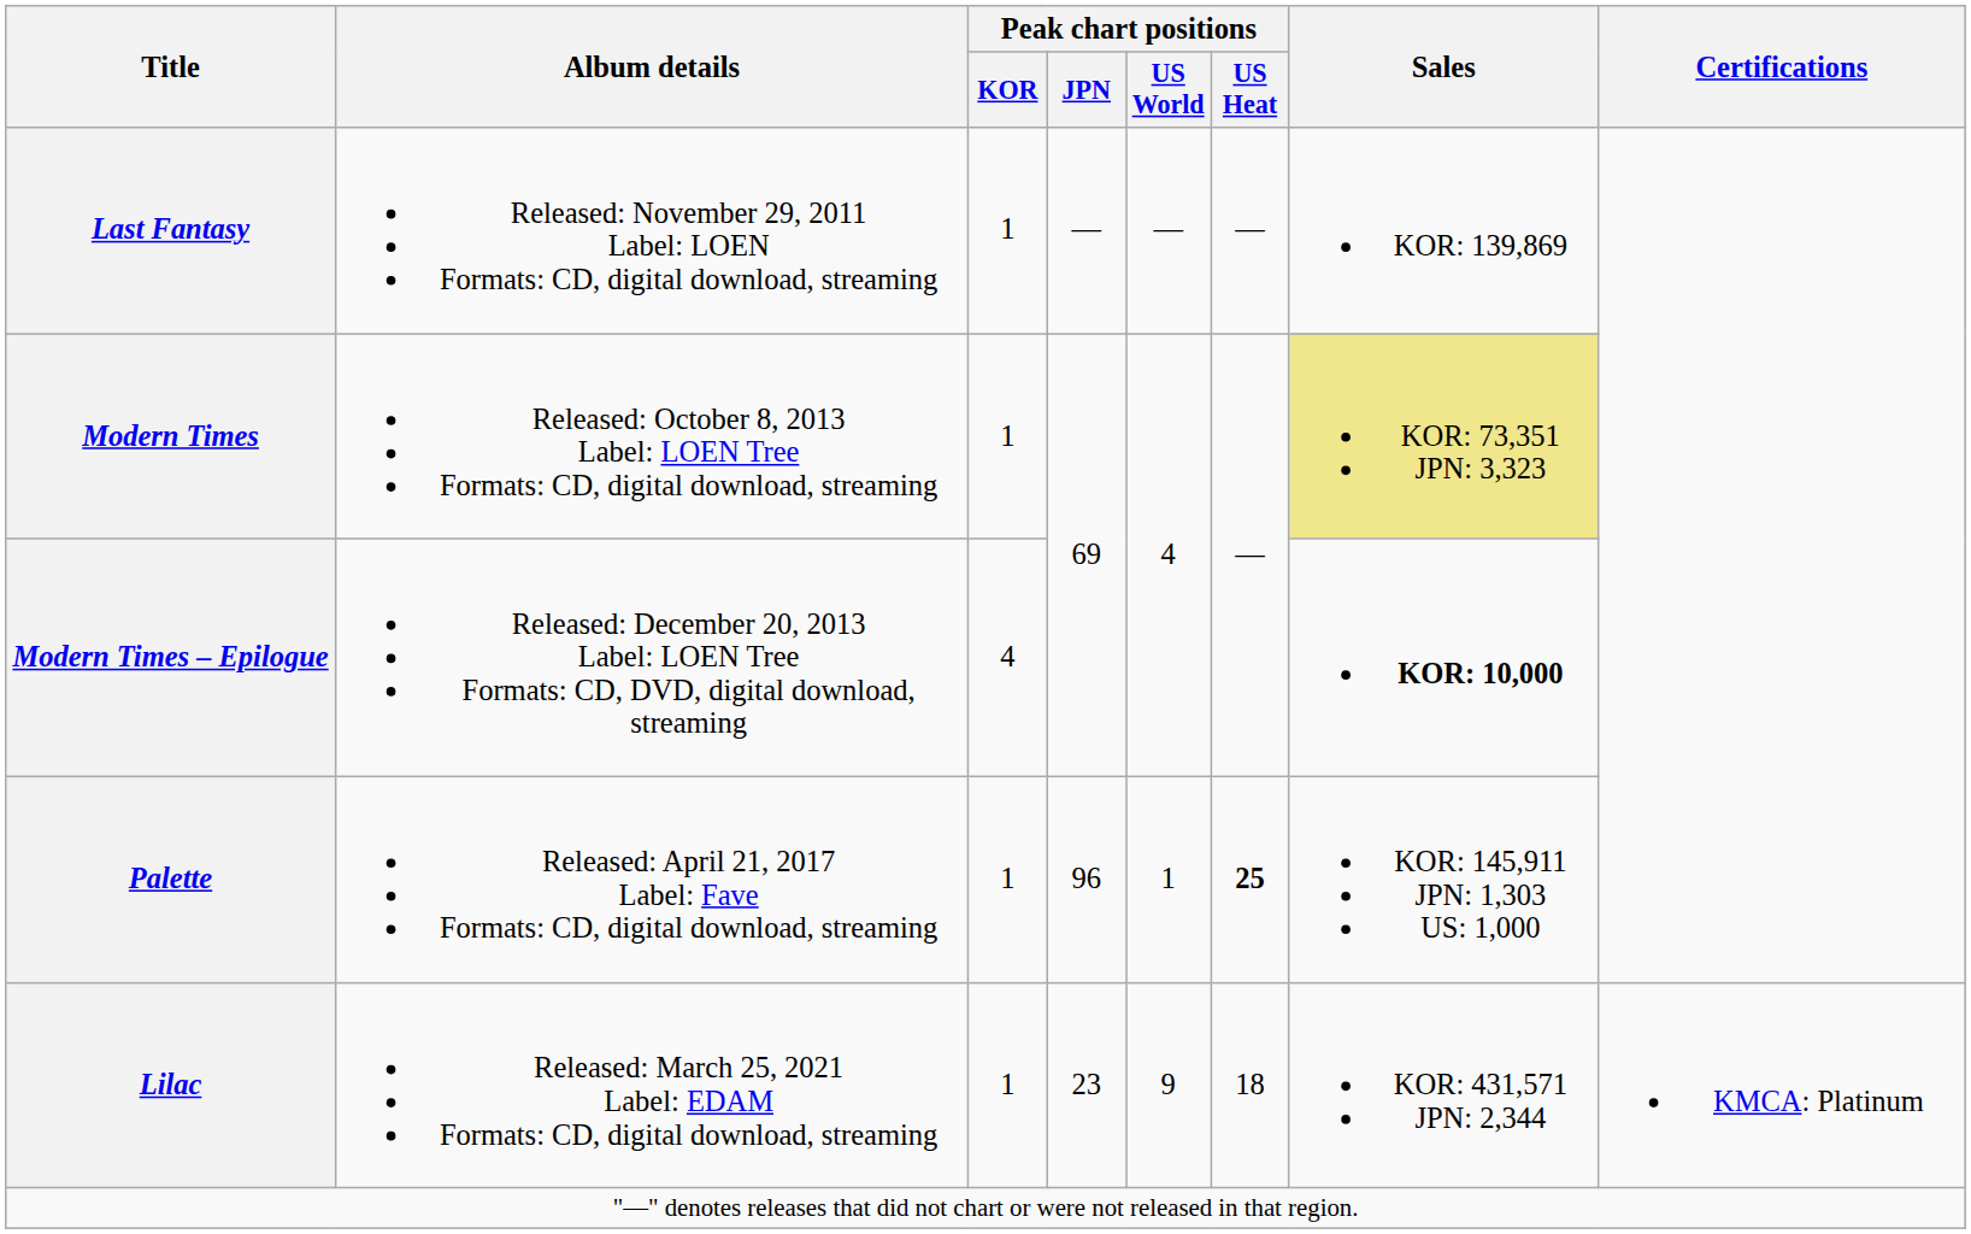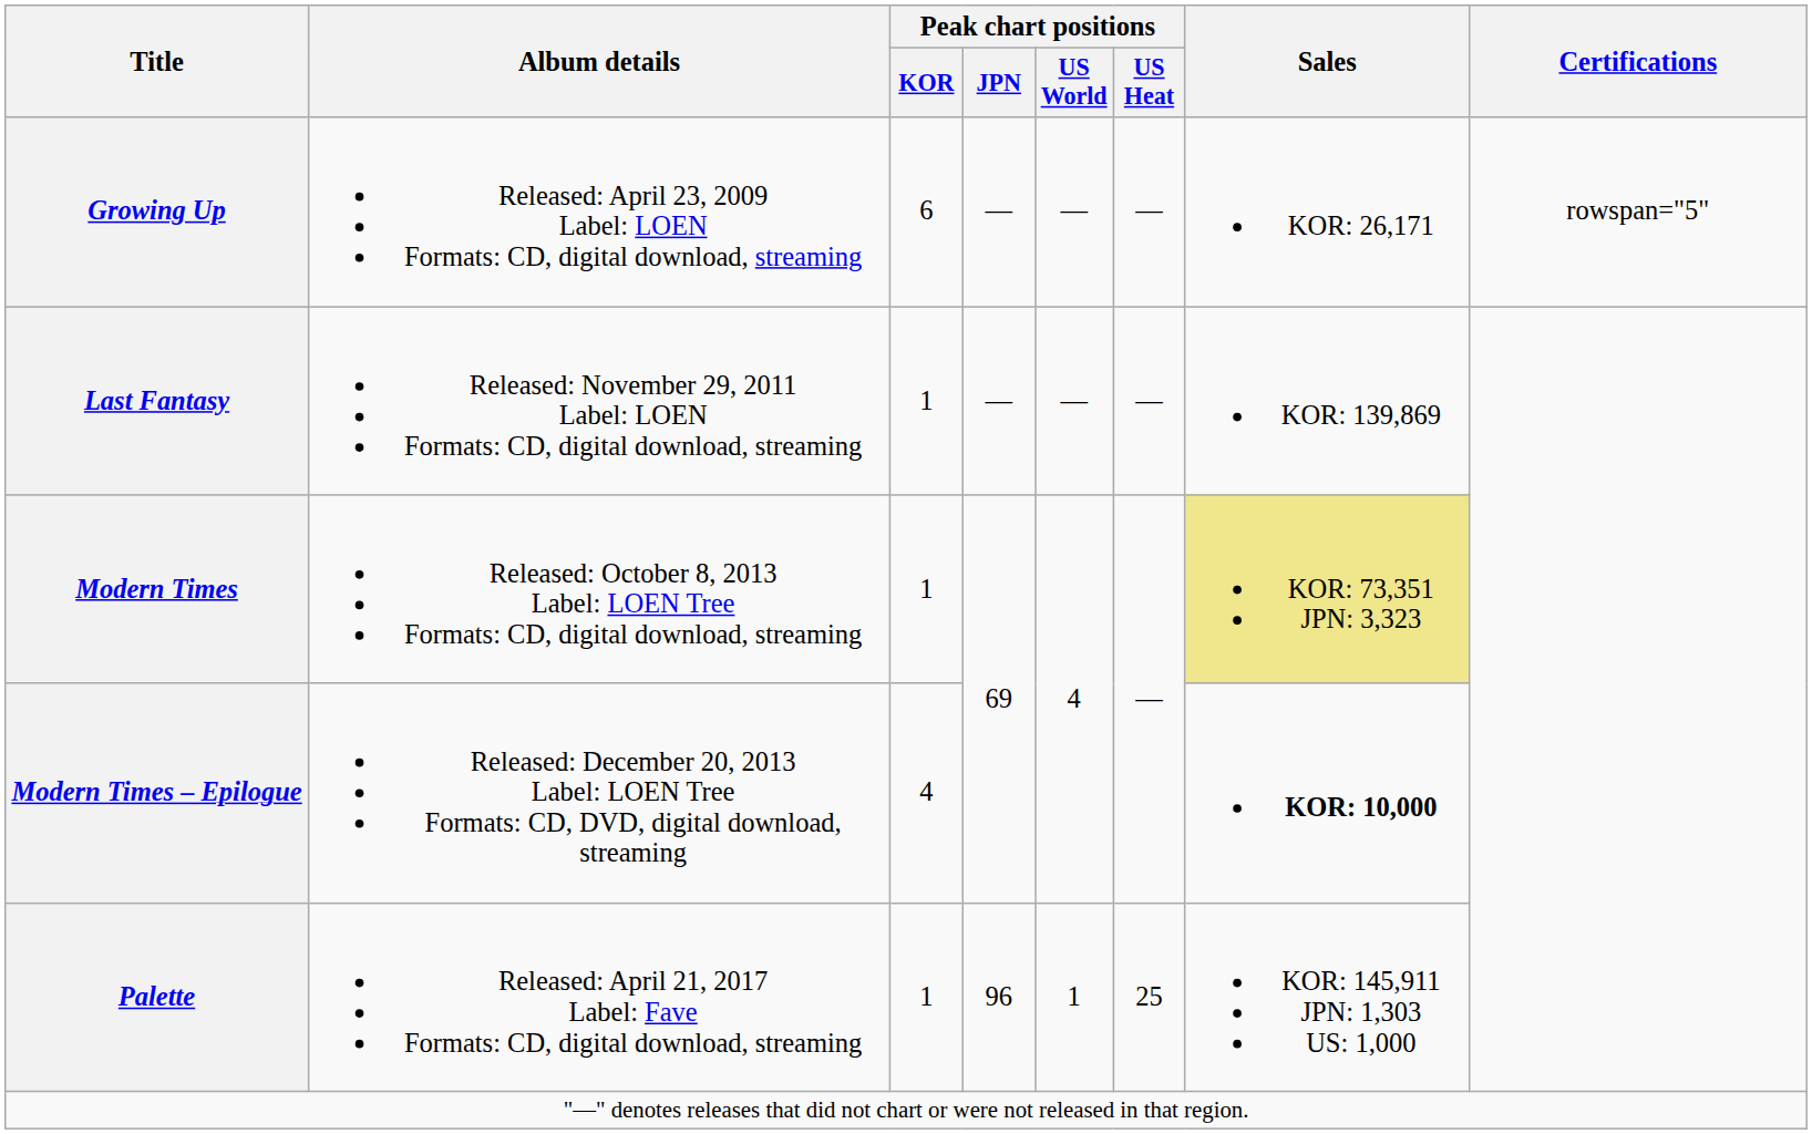+ row: Growing Up | Released: April 23, 2009 Label: LOEN Formats: CD, digital download, streaming | 6 | — | — | — | KOR: 26,171 | rowspan="5"
Palette | Peak chart positions / US Heat: bold -> normal
- row: Lilac | Released: March 25, 2021 Label: EDAM Formats: CD, digital download, streaming | 1 | 23 | 9 | 18 | KOR: 431,571 JPN: 2,344 | KMCA: Platinum
